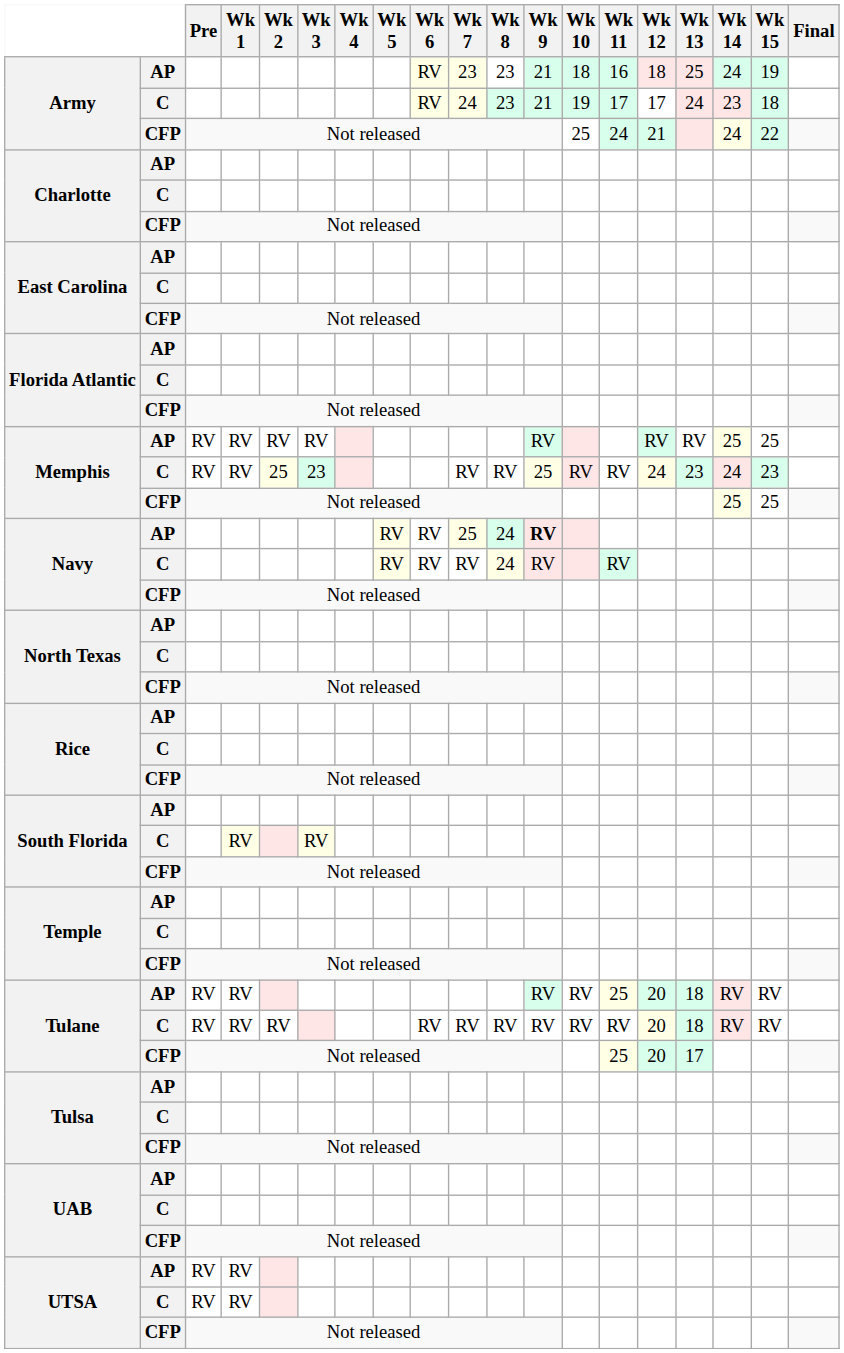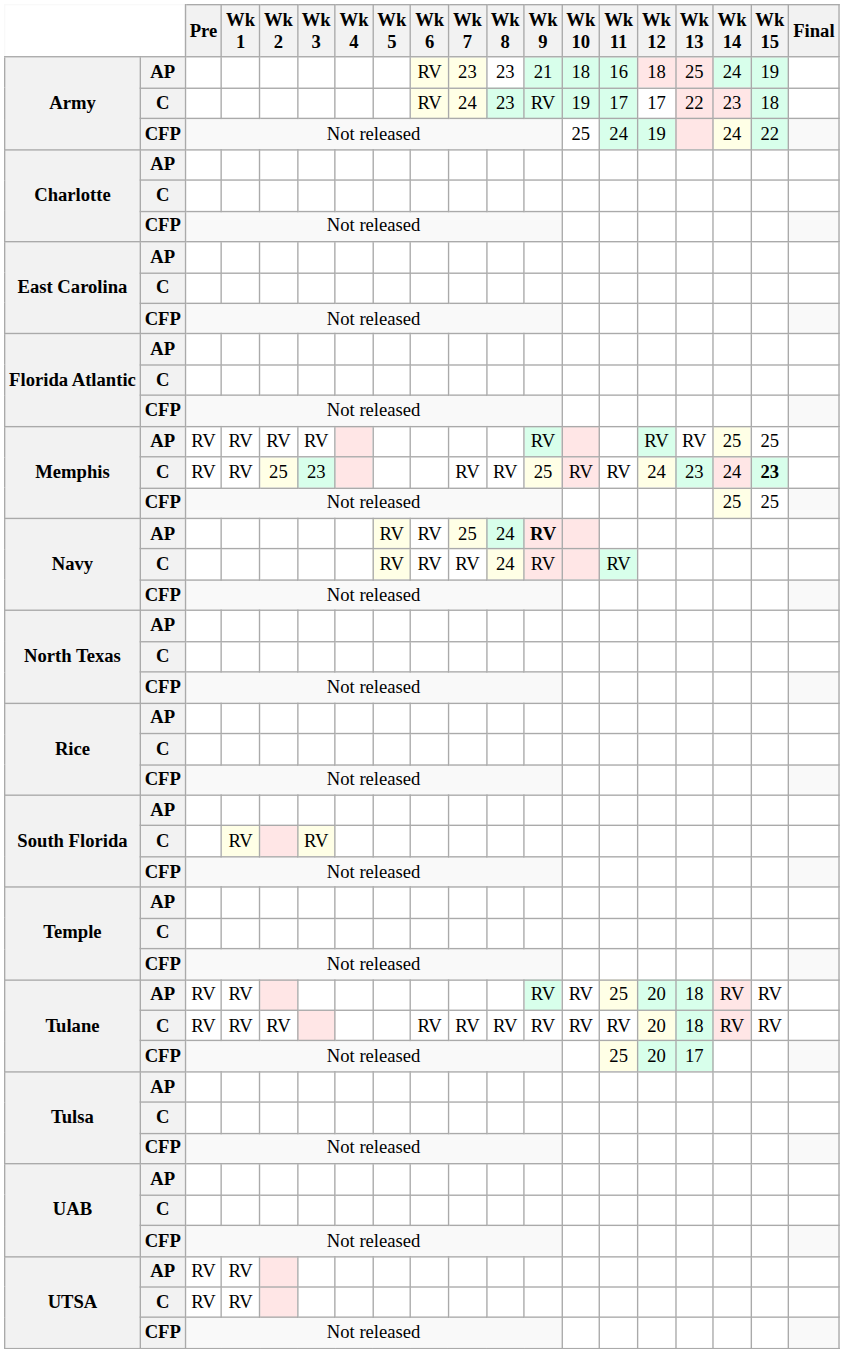Army / C | Wk 9: 21 -> RV
Army / C | Wk 13: 24 -> 22
Army / CFP | Wk 12: 21 -> 19
Memphis / C | Wk 15: normal -> bold
